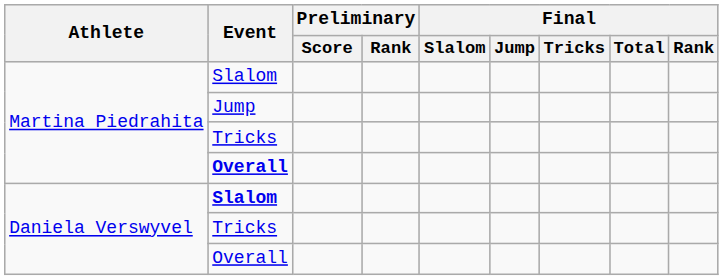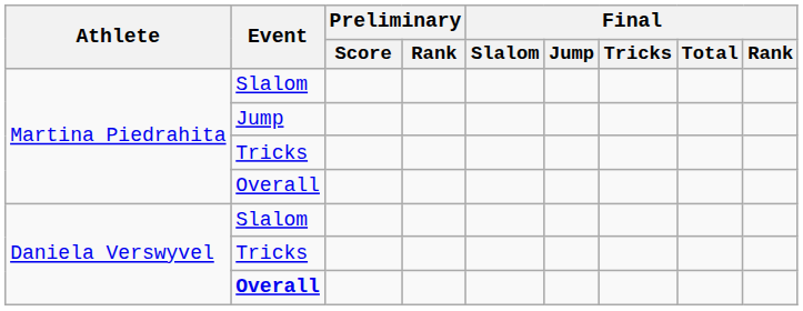Martina Piedrahita / Overall | Event: bold -> normal
Daniela Verswyvel / Slalom | Event: bold -> normal
Daniela Verswyvel / Overall | Event: normal -> bold
